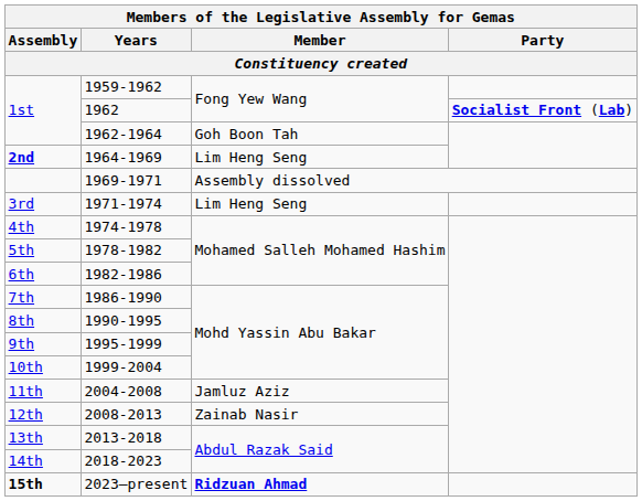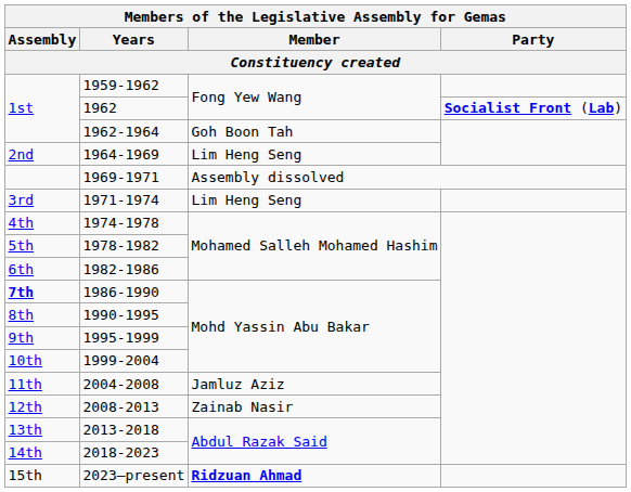1964-1969 | Assembly: bold -> normal
1986-1990 | Assembly: normal -> bold
2023–present | Assembly: bold -> normal
